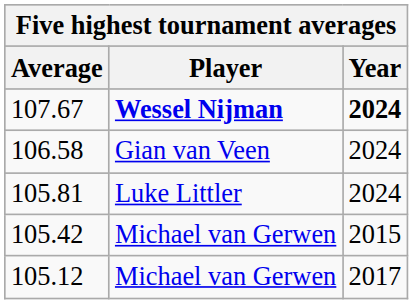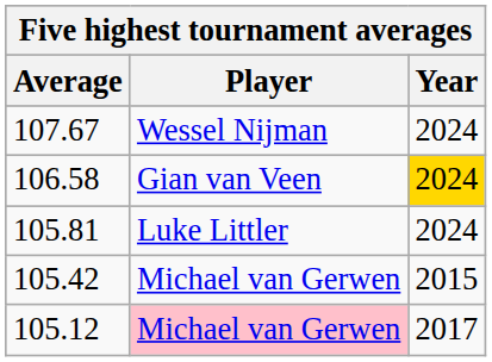107.67 | Player: bold -> normal
107.67 | Year: bold -> normal
106.58 | Year: no background -> gold background
105.12 | Player: no background -> pink background
